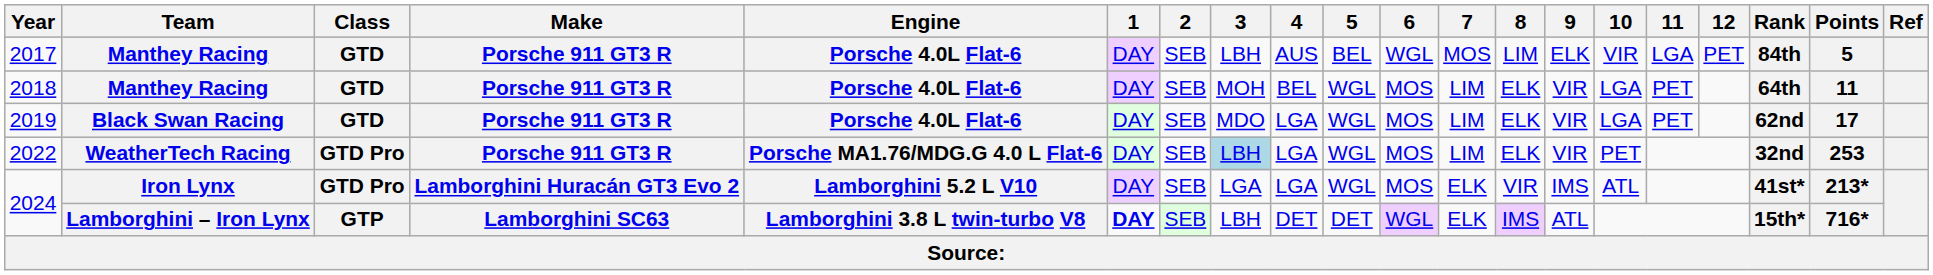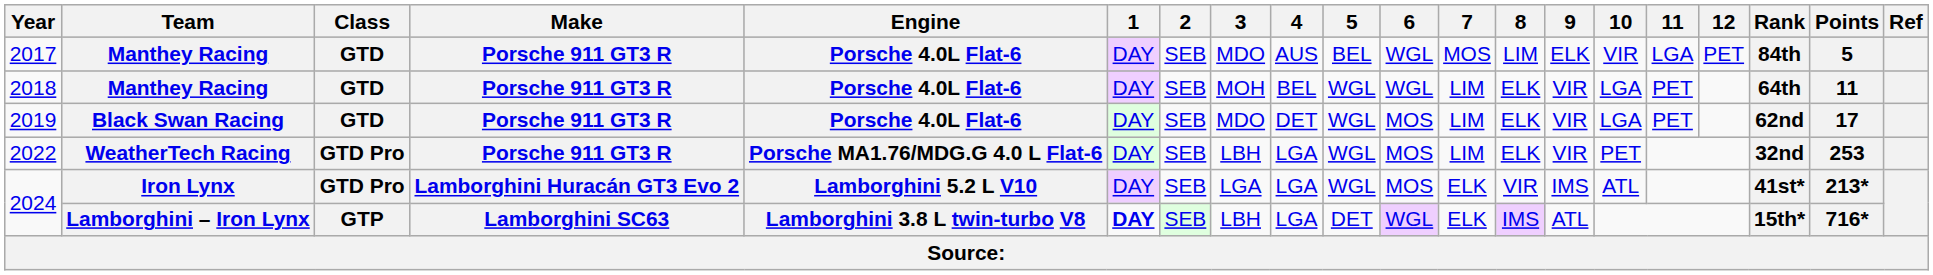2017 | 3: LBH -> MDO
2018 | 6: MOS -> WGL
2019 | 4: LGA -> DET
2022 | 3: lightblue background -> no background
2024 / Lamborghini – Iron Lynx | 4: DET -> LGA
